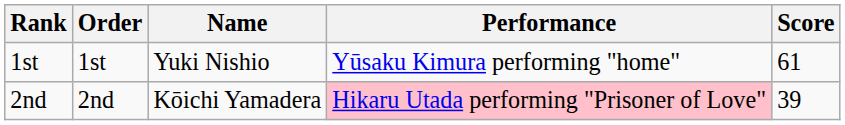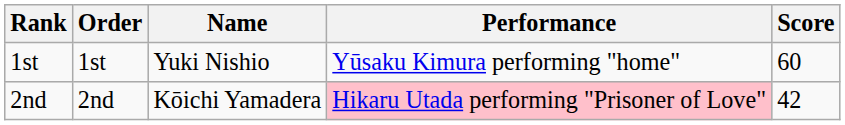row 2 | Score: 61 -> 60
row 3 | Score: 39 -> 42
